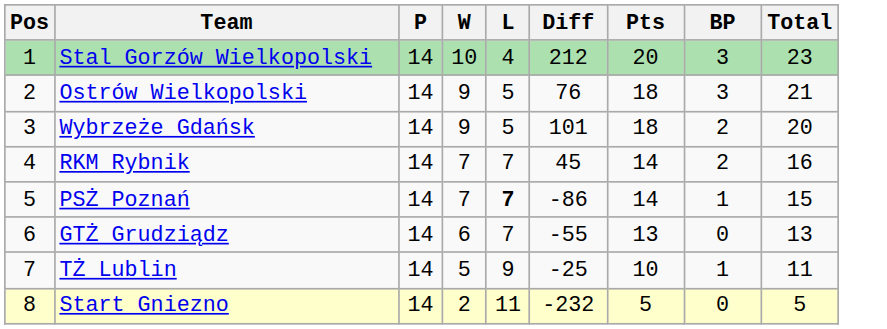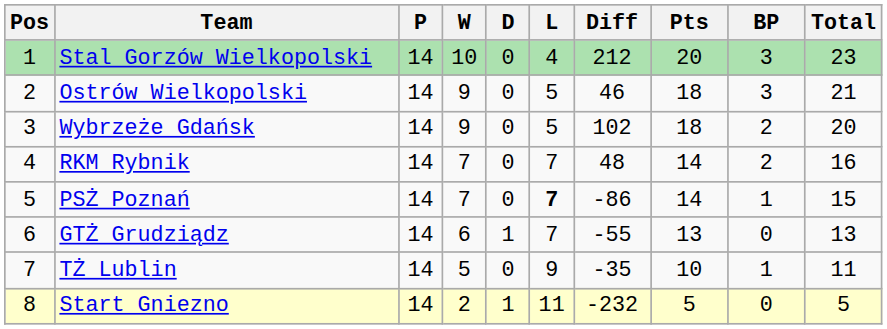+ column: D | 0 | 0 | 0 | 0 | 0 | 1 | 0 | 1
Ostrów Wielkopolski | Diff: 76 -> 46
Wybrzeże Gdańsk | Diff: 101 -> 102
RKM Rybnik | Diff: 45 -> 48
TŻ Lublin | Diff: -25 -> -35
